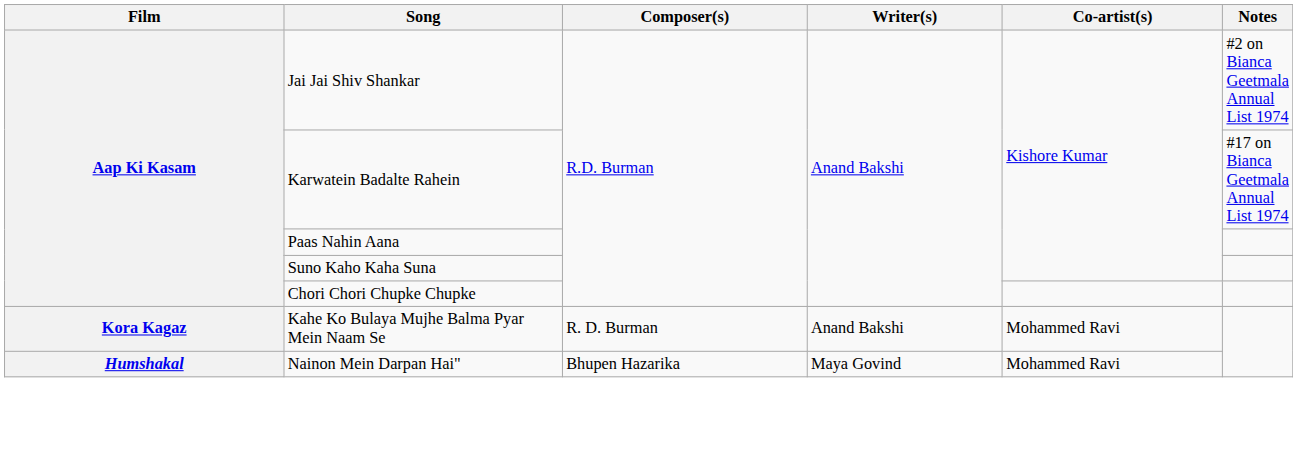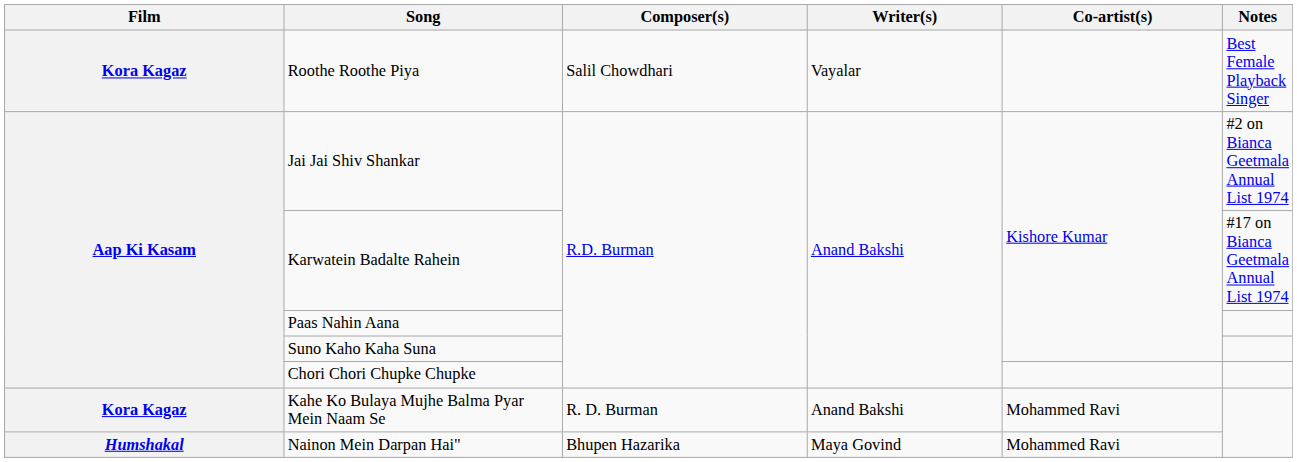+ row: Kora Kagaz | Roothe Roothe Piya | Salil Chowdhari | Vayalar | Best Female Playback Singer
